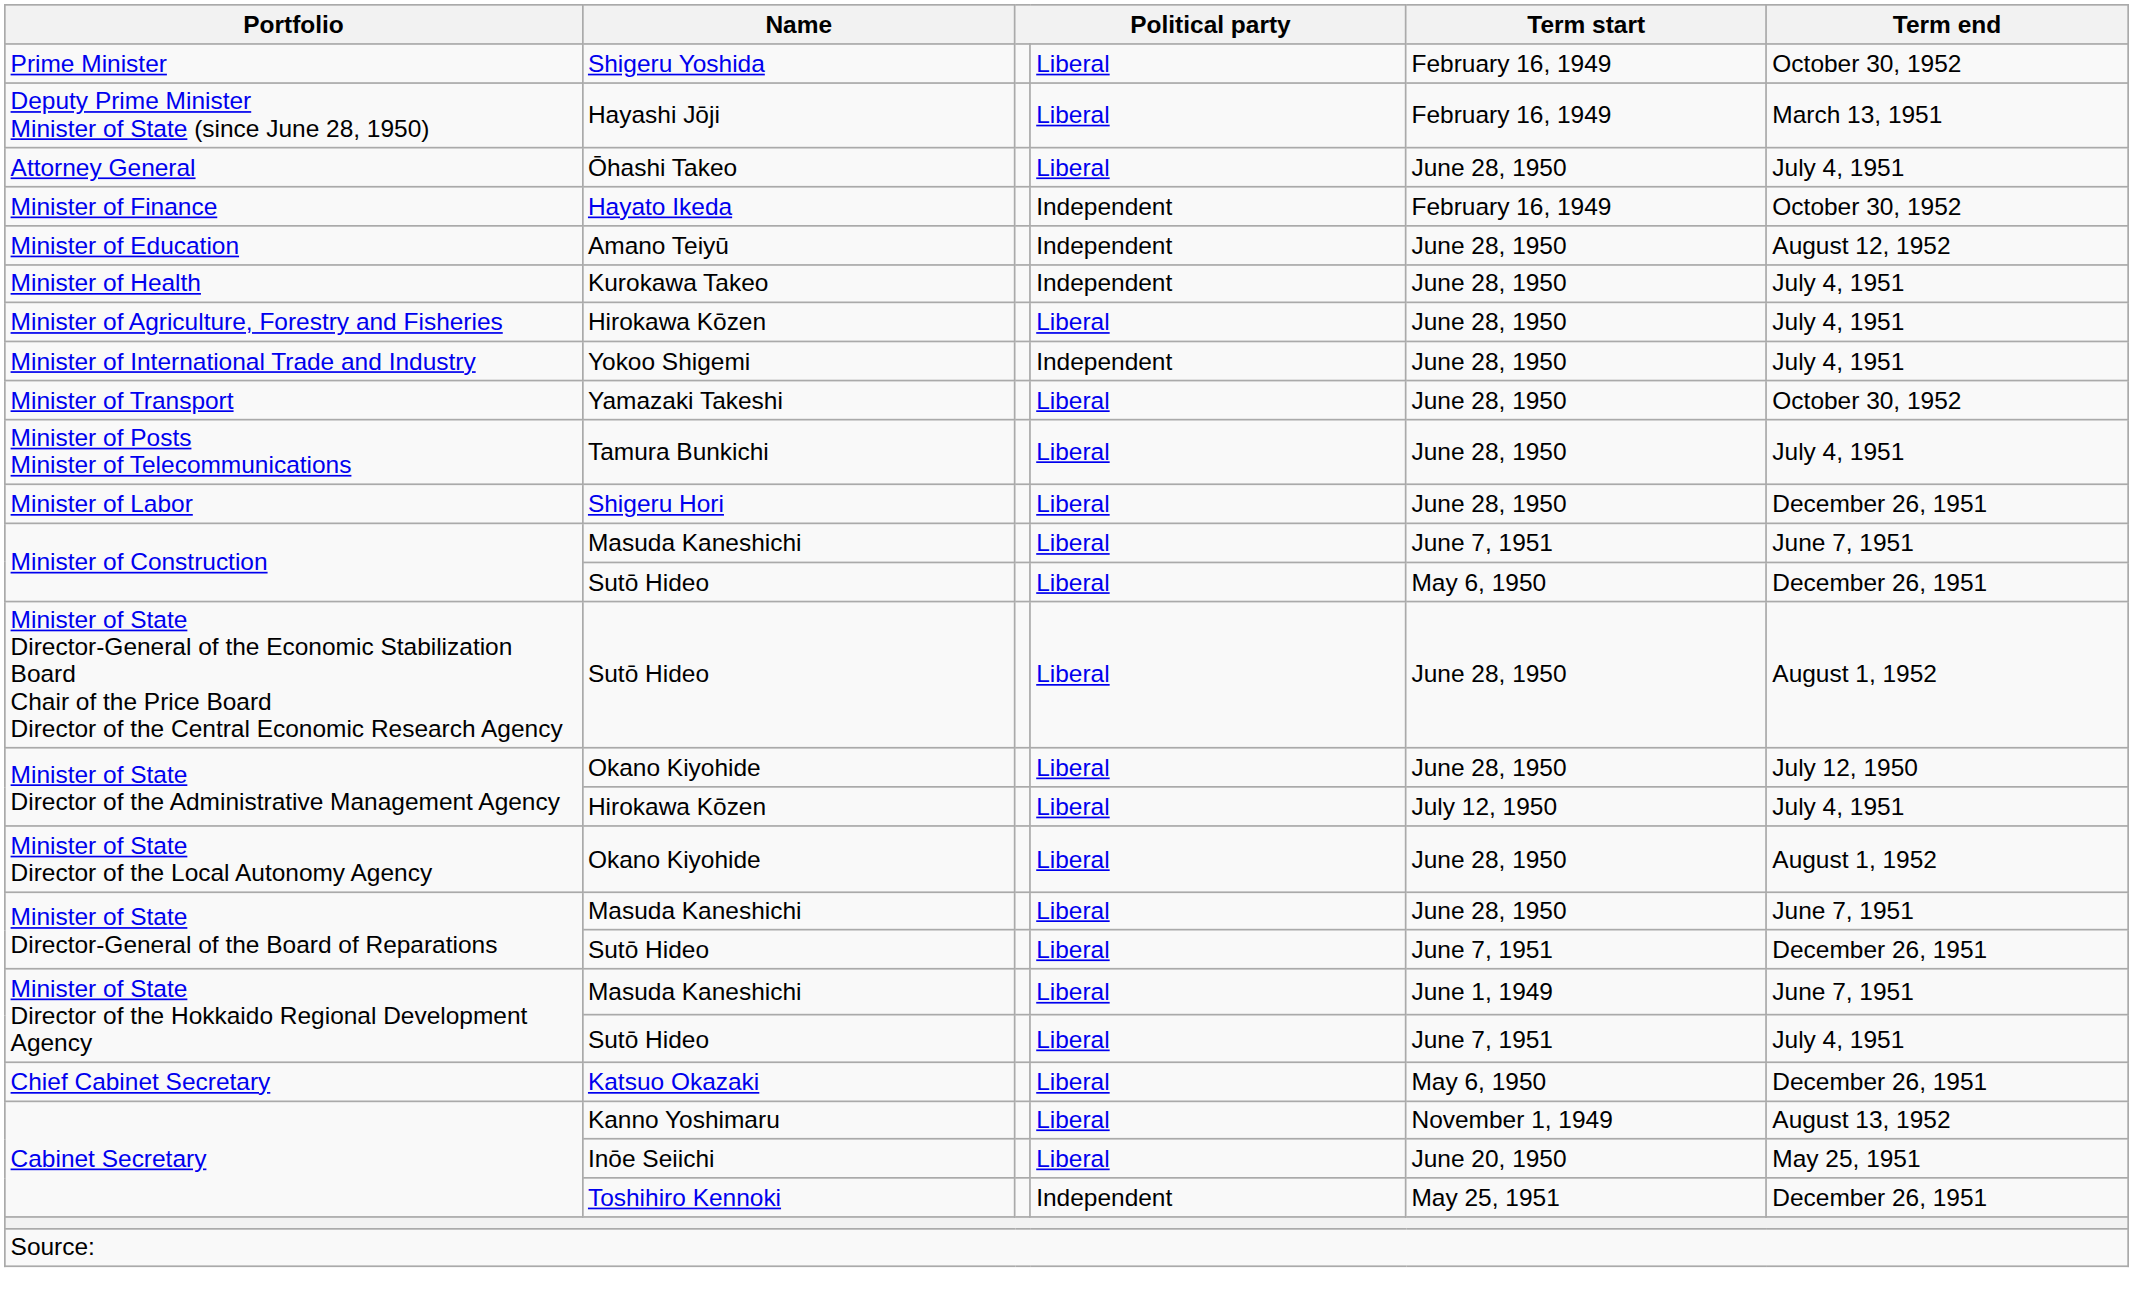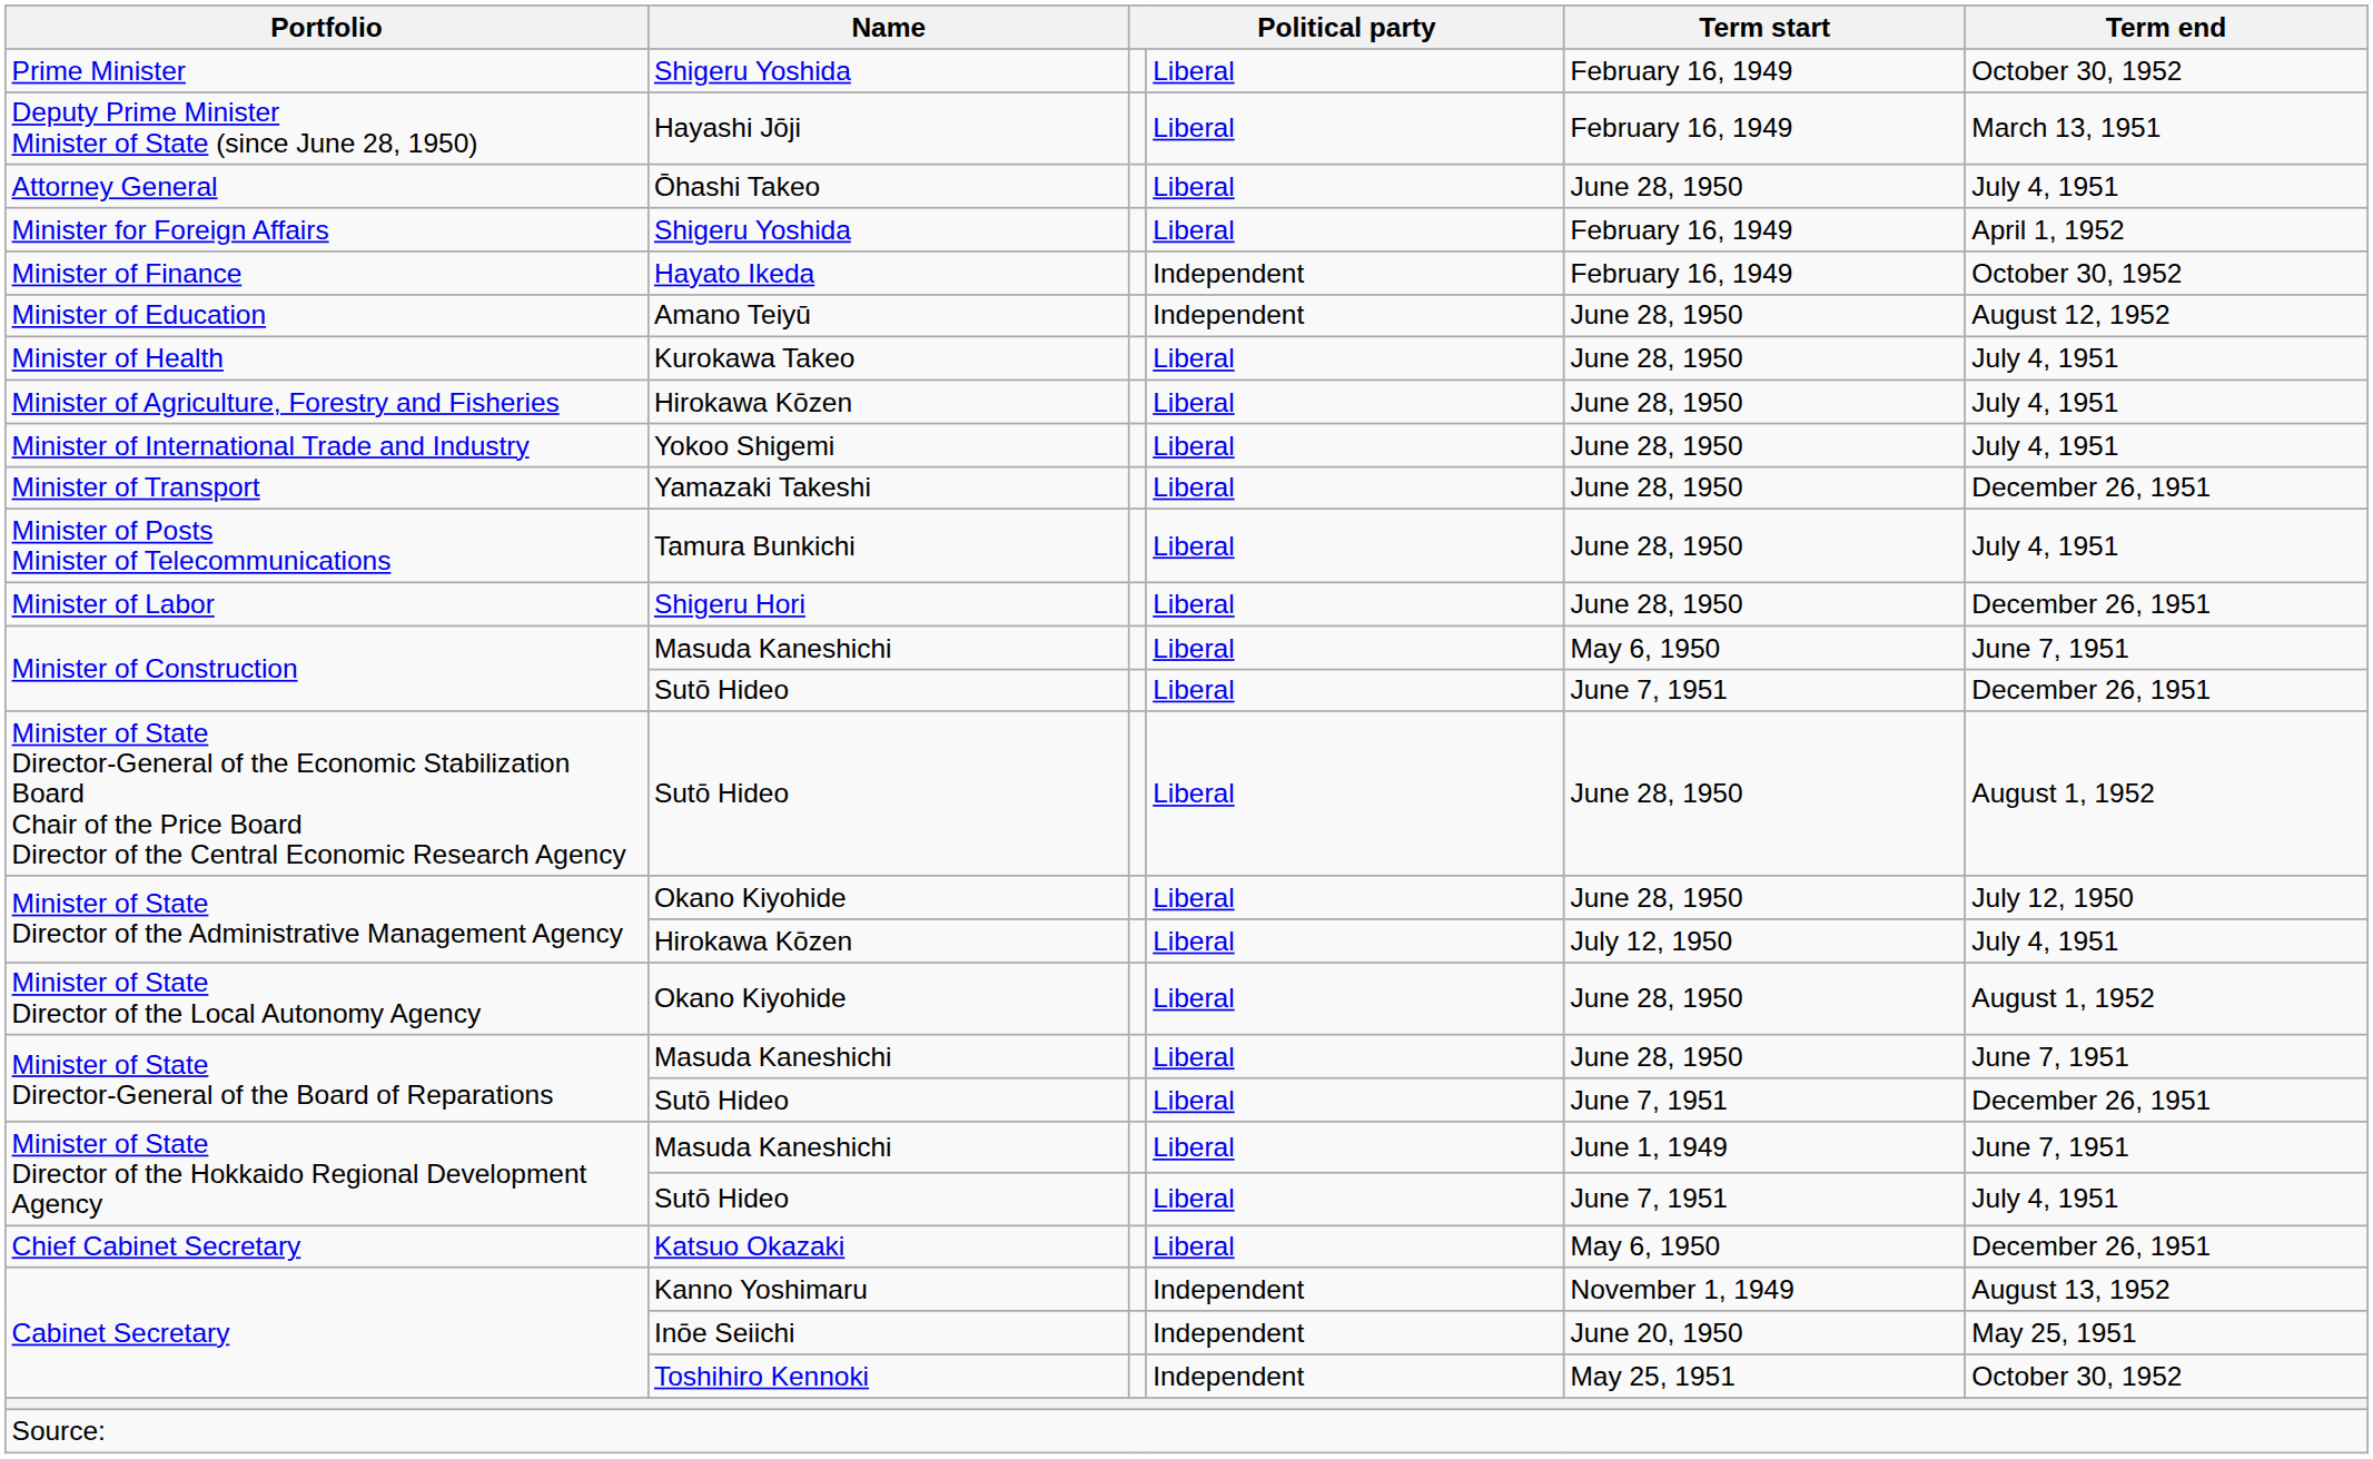+ row: Minister for Foreign Affairs | Shigeru Yoshida | Liberal | February 16, 1949 | April 1, 1952
Minister of Health | column 4: Independent -> Liberal
Minister of International Trade and Industry | column 4: Independent -> Liberal
Minister of Transport | Term end: October 30, 1952 -> December 26, 1951
Minister of Construction / Masuda Kaneshichi | Term start: June 7, 1951 -> May 6, 1950
Minister of Construction / Sutō Hideo | Term start: May 6, 1950 -> June 7, 1951
Cabinet Secretary / Kanno Yoshimaru | column 4: Liberal -> Independent
Cabinet Secretary / Inōe Seiichi | column 4: Liberal -> Independent
Cabinet Secretary / Toshihiro Kennoki | Term end: December 26, 1951 -> October 30, 1952
